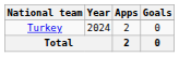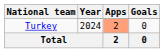2024 | Apps: no background -> lightsalmon background
